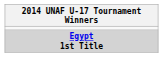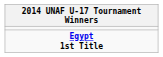row 3 | column 1: lightgrey background -> no background
